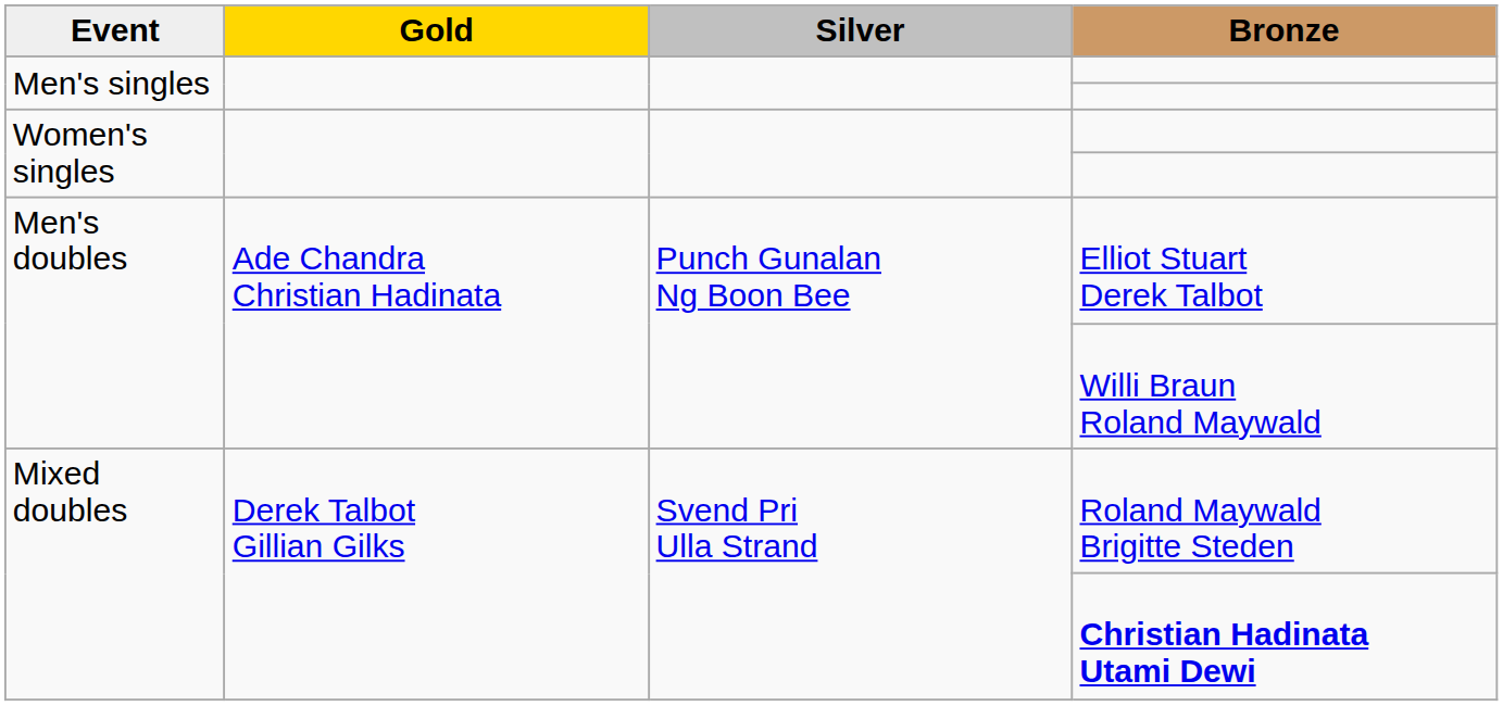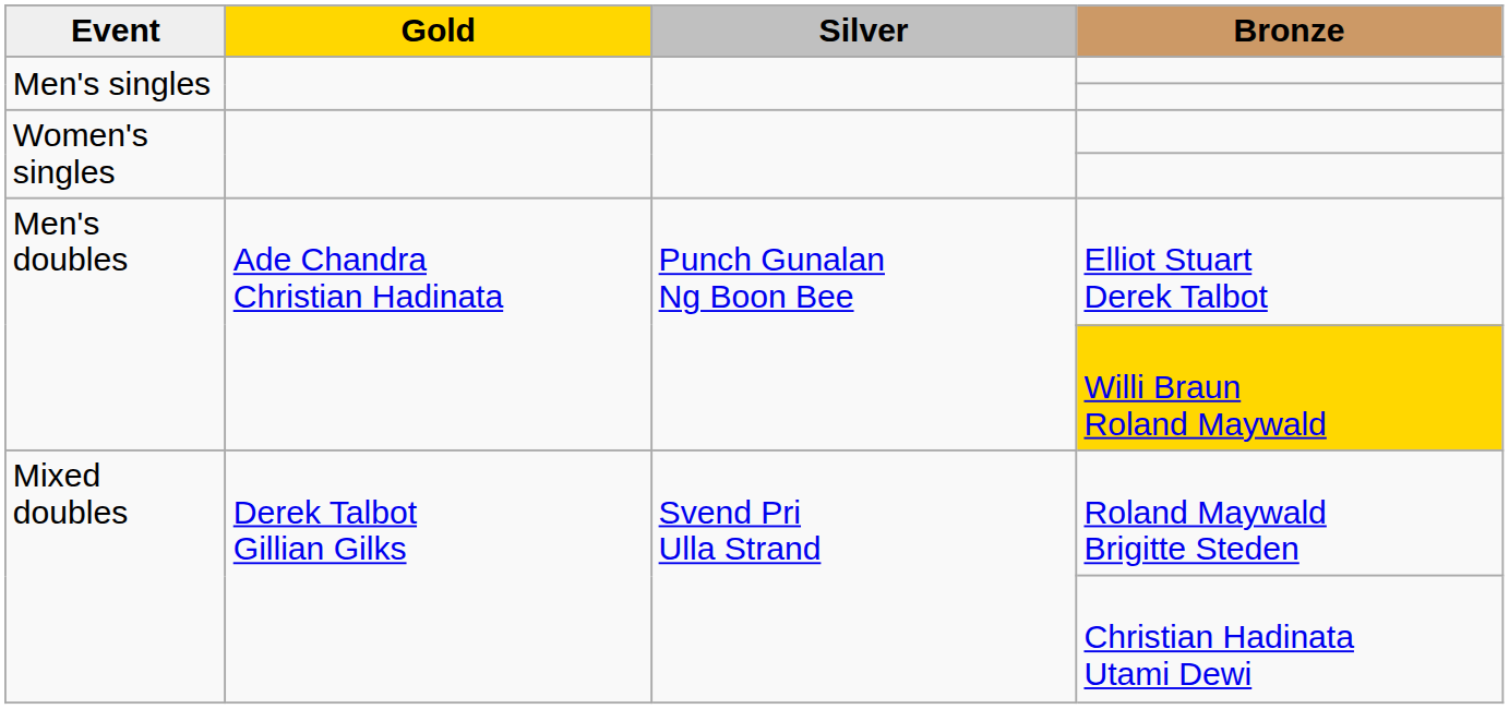Willi Braun Roland Maywald | Bronze: no background -> gold background
Christian Hadinata Utami Dewi | Bronze: bold -> normal
